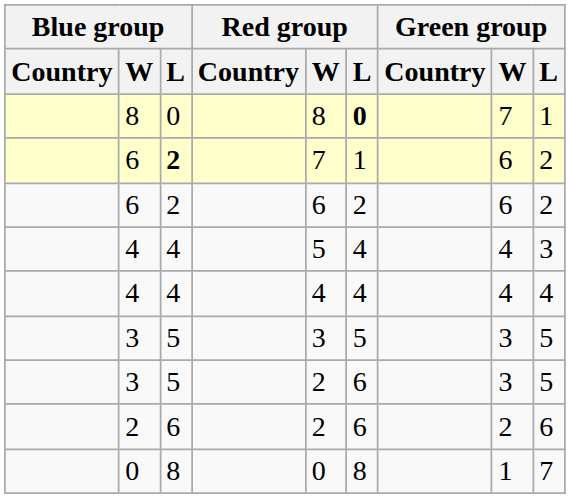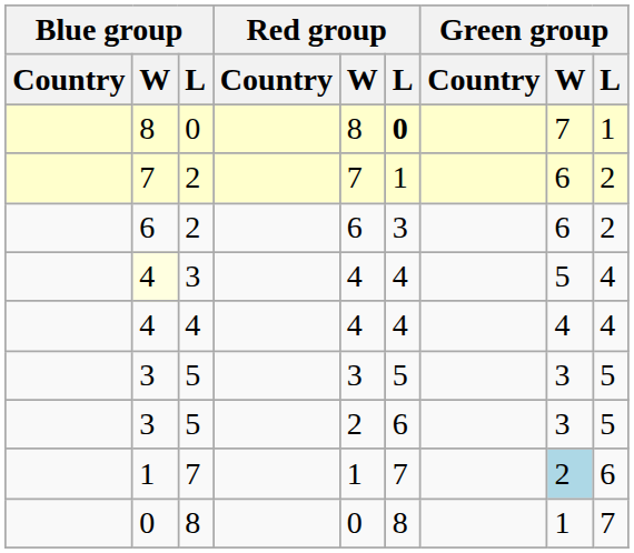row 4 | Blue group / W: 6 -> 7
row 4 | Blue group / L: bold -> normal
row 5 | Red group / L: 2 -> 3
row 6 | Blue group / W: no background -> lightyellow background
row 6 | Blue group / L: 4 -> 3
row 6 | Red group / W: 5 -> 4
row 6 | Green group / W: 4 -> 5
row 6 | Green group / L: 3 -> 4
row 10 | Blue group / W: 2 -> 1
row 10 | Blue group / L: 6 -> 7
row 10 | Red group / W: 2 -> 1
row 10 | Red group / L: 6 -> 7
row 10 | Green group / W: no background -> lightblue background
